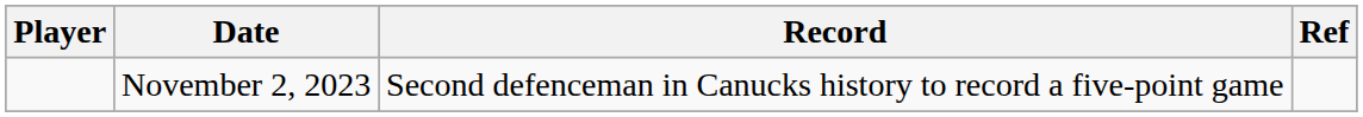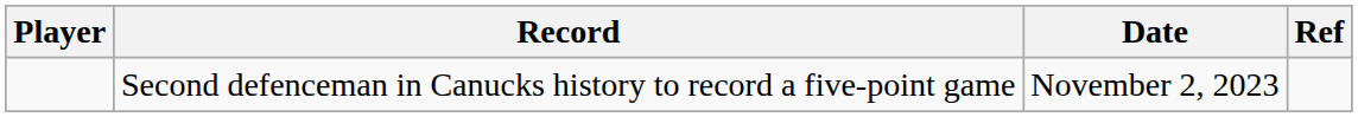columns swapped: Record <-> Date
